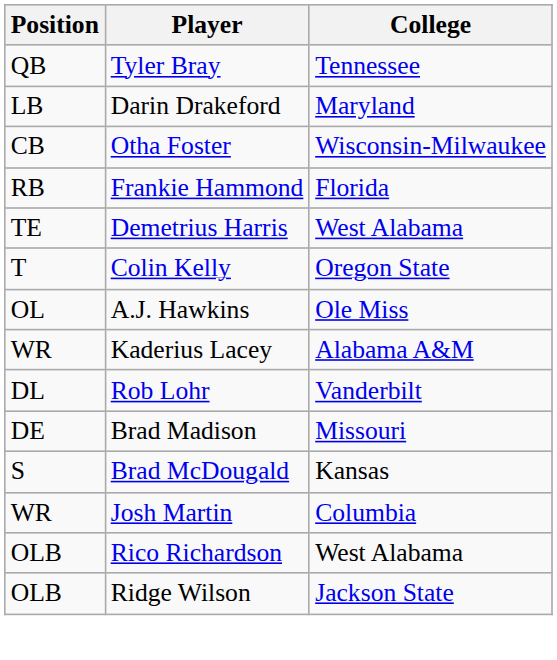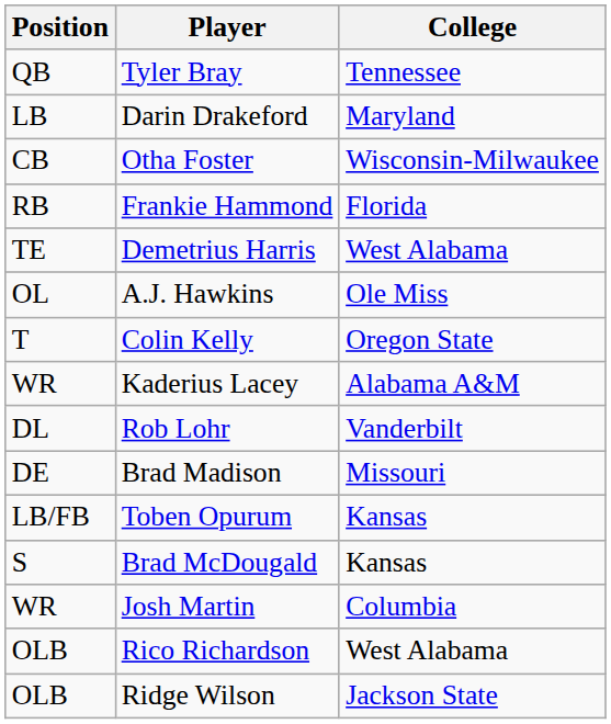rows swapped: A.J. Hawkins <-> Colin Kelly
+ row: LB/FB | Toben Opurum | Kansas
